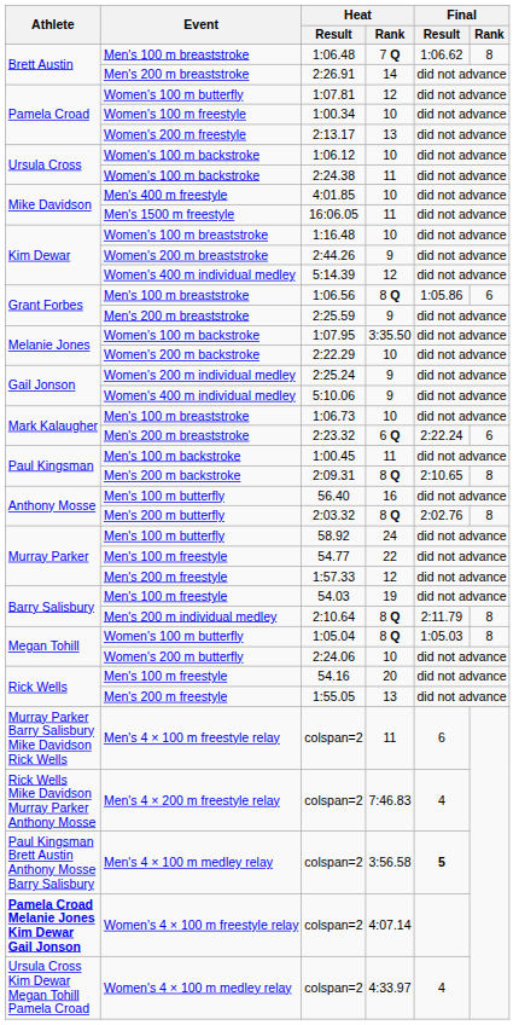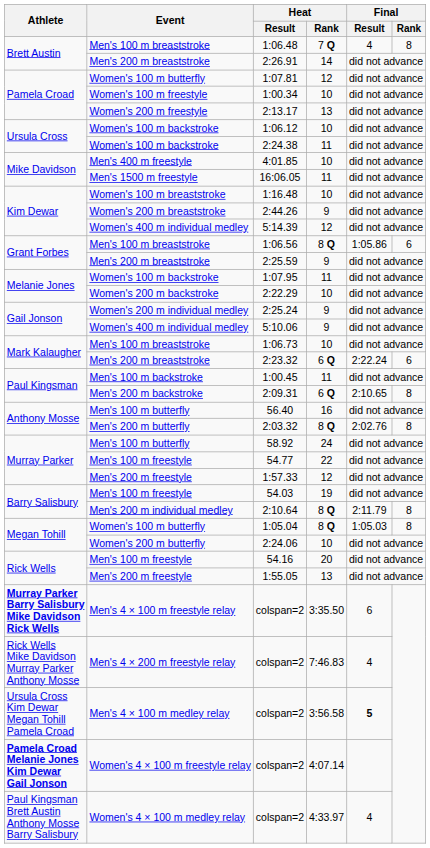1:06.48 | Final / Result: 1:06.62 -> 4
1:07.95 | Heat / Rank: 3:35.50 -> 11
2:09.31 | Heat / Rank: 8 Q -> 6 Q
Men's 4 × 100 m freestyle relay / colspan=2 | Athlete: normal -> bold
Men's 4 × 100 m freestyle relay / colspan=2 | Heat / Rank: 11 -> 3:35.50
Men's 4 × 100 m medley relay / colspan=2 | Athlete: Paul Kingsman Brett Austin Anthony Mosse Barry Salisbury -> Ursula Cross Kim Dewar Megan Tohill Pamela Croad
Women's 4 × 100 m medley relay / colspan=2 | Athlete: Ursula Cross Kim Dewar Megan Tohill Pamela Croad -> Paul Kingsman Brett Austin Anthony Mosse Barry Salisbury
